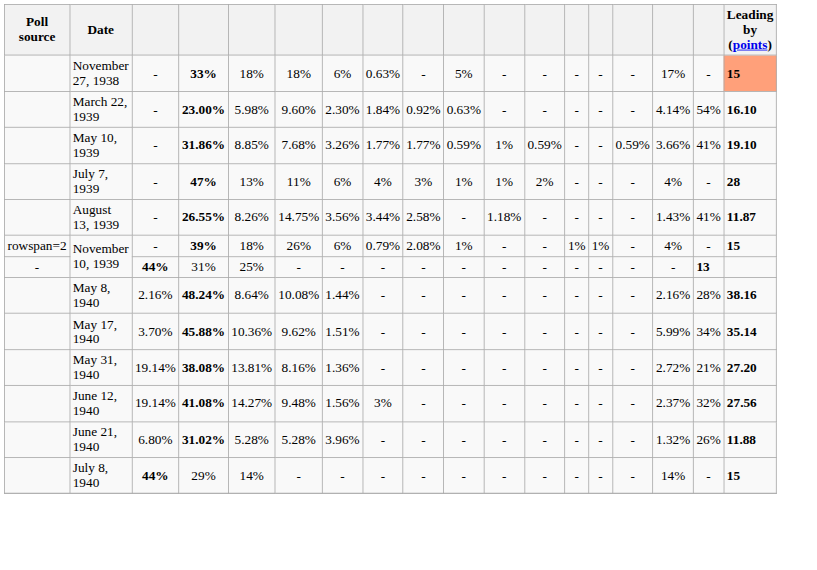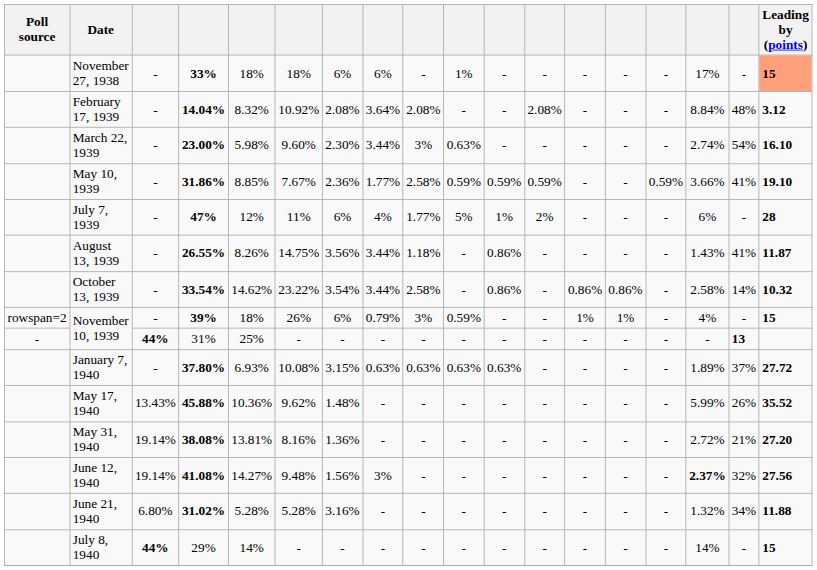November 27, 1938 | column 8: 0.63% -> 6%
November 27, 1938 | column 10: 5% -> 1%
+ row: February 17, 1939 | - | 14.04% | 8.32% | 10.92% | 2.08% | 3.64% | 2.08% | - | - | 2.08% | - | - | - | 8.84% | 48% | 3.12
March 22, 1939 | column 8: 1.84% -> 3.44%
March 22, 1939 | column 9: 0.92% -> 3%
March 22, 1939 | column 16: 4.14% -> 2.74%
May 10, 1939 | column 6: 7.68% -> 7.67%
May 10, 1939 | column 7: 3.26% -> 2.36%
May 10, 1939 | column 9: 1.77% -> 2.58%
May 10, 1939 | column 11: 1% -> 0.59%
July 7, 1939 | column 5: 13% -> 12%
July 7, 1939 | column 9: 3% -> 1.77%
July 7, 1939 | column 10: 1% -> 5%
July 7, 1939 | column 16: 4% -> 6%
August 13, 1939 | column 9: 2.58% -> 1.18%
August 13, 1939 | column 11: 1.18% -> 0.86%
+ row: October 13, 1939 | - | 33.54% | 14.62% | 23.22% | 3.54% | 3.44% | 2.58% | - | 0.86% | - | 0.86% | 0.86% | - | 2.58% | 14% | 10.32
November 10, 1939 / 39% | column 9: 2.08% -> 3%
November 10, 1939 / 39% | column 10: 1% -> 0.59%
+ row: January 7, 1940 | - | 37.80% | 6.93% | 10.08% | 3.15% | 0.63% | 0.63% | 0.63% | 0.63% | - | - | - | - | 1.89% | 37% | 27.72
- row: May 8, 1940 | 2.16% | 48.24% | 8.64% | 10.08% | 1.44% | - | - | - | - | - | - | - | - | 2.16% | 28% | 38.16
May 17, 1940 | column 3: 3.70% -> 13.43%
May 17, 1940 | column 7: 1.51% -> 1.48%
May 17, 1940 | column 17: 34% -> 26%
May 17, 1940 | Leading by (points): 35.14 -> 35.52
June 12, 1940 | column 16: normal -> bold
June 21, 1940 | column 7: 3.96% -> 3.16%
June 21, 1940 | column 17: 26% -> 34%
